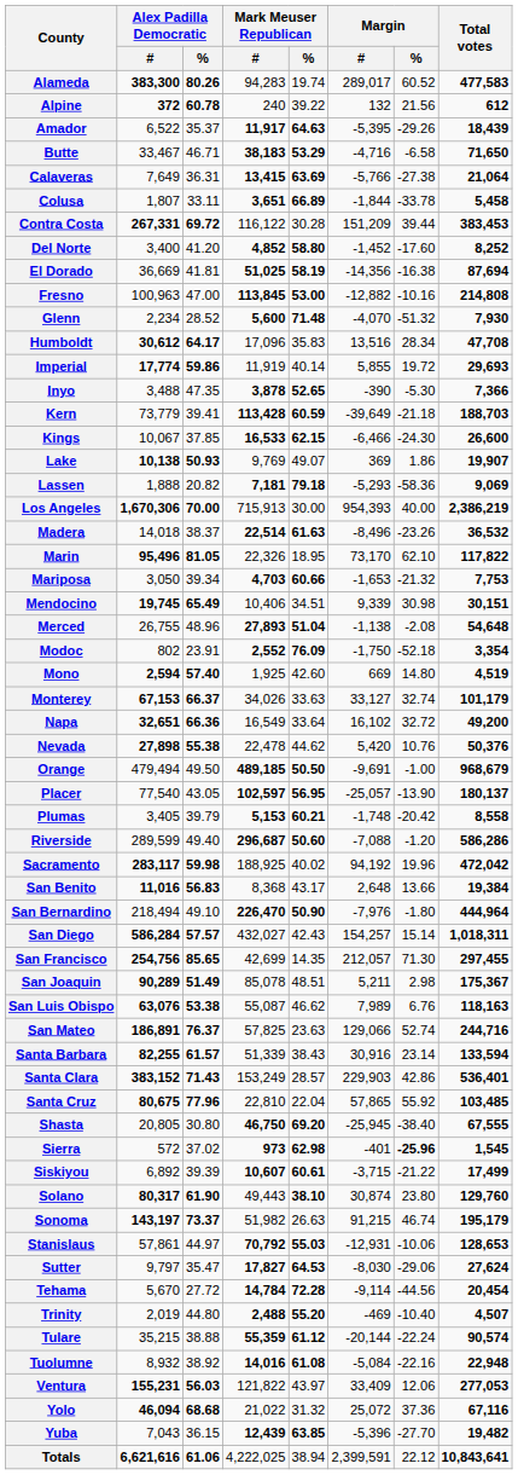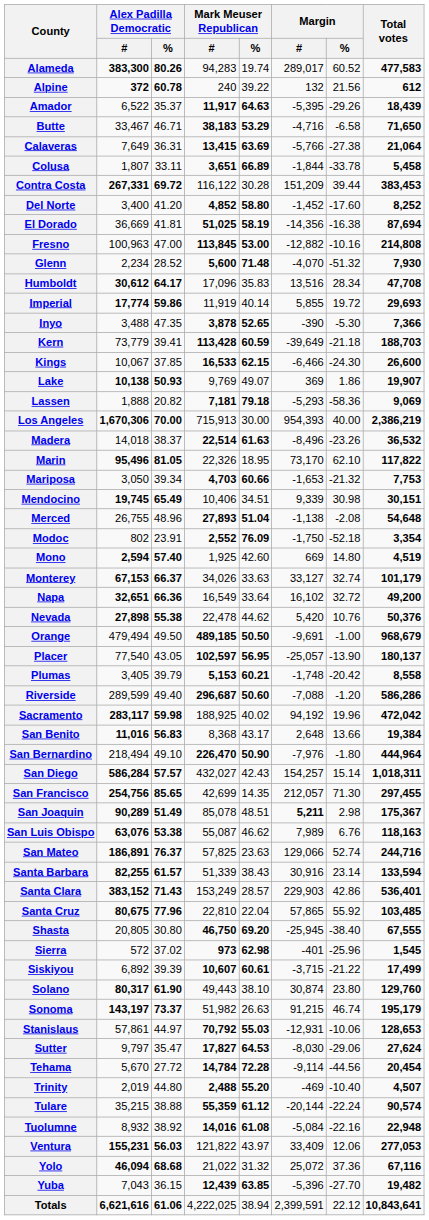San Joaquin | Margin / #: normal -> bold
Sierra | Margin / %: bold -> normal
Solano | Mark Meuser Republican / %: bold -> normal
